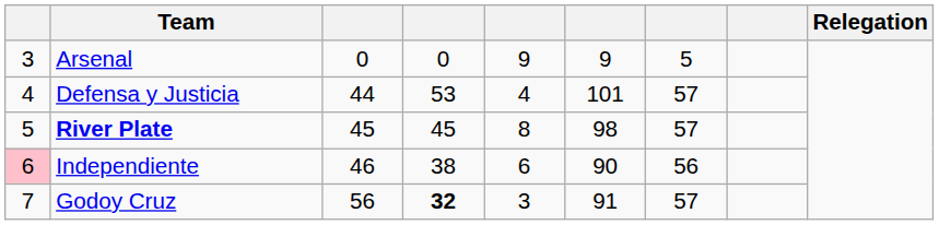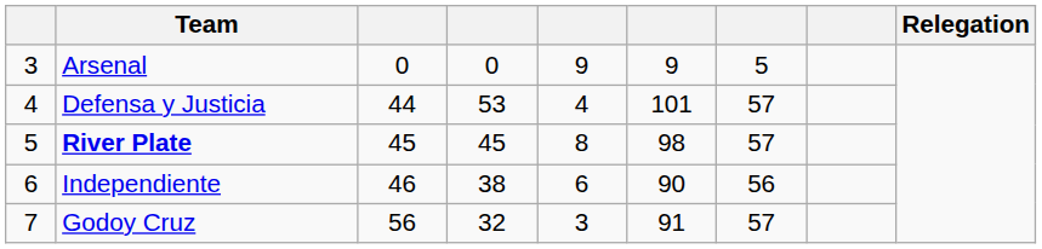Independiente | column 1: pink background -> no background
Godoy Cruz | column 4: bold -> normal
